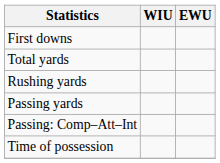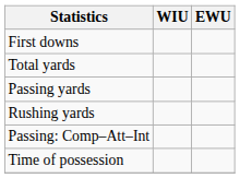rows swapped: Rushing yards <-> Passing yards
